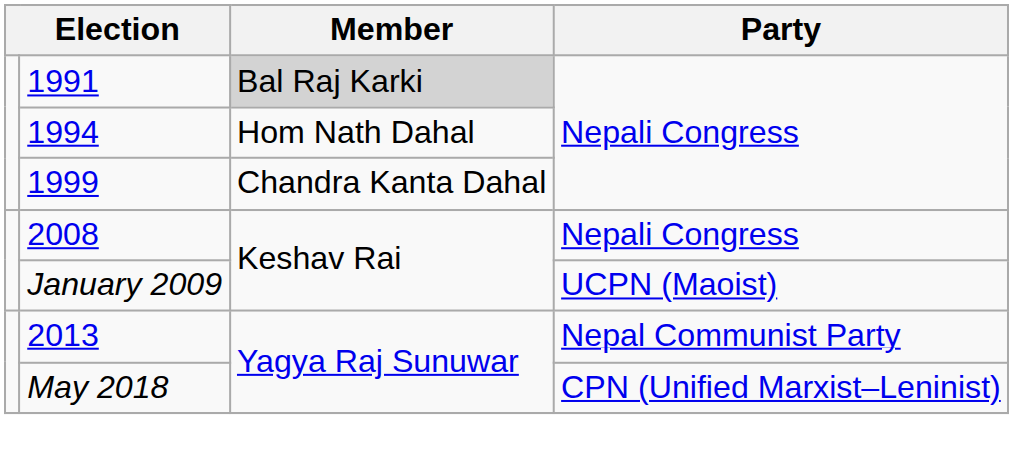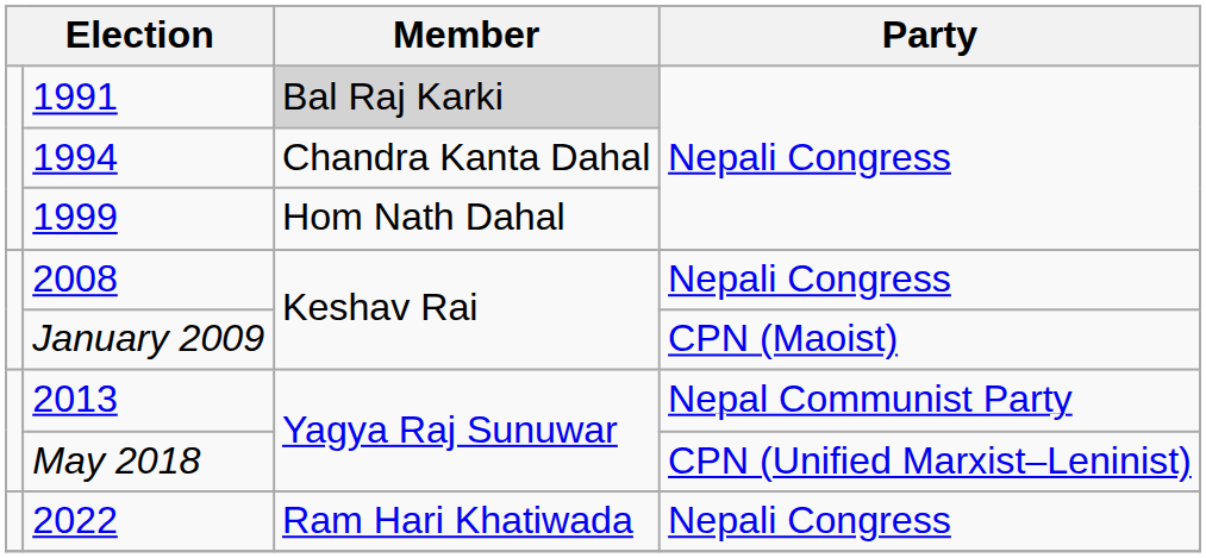1994 | Member: Hom Nath Dahal -> Chandra Kanta Dahal
1999 | Member: Chandra Kanta Dahal -> Hom Nath Dahal
January 2009 | Party: UCPN (Maoist) -> CPN (Maoist)
+ row: 2022 | Ram Hari Khatiwada | Nepali Congress
